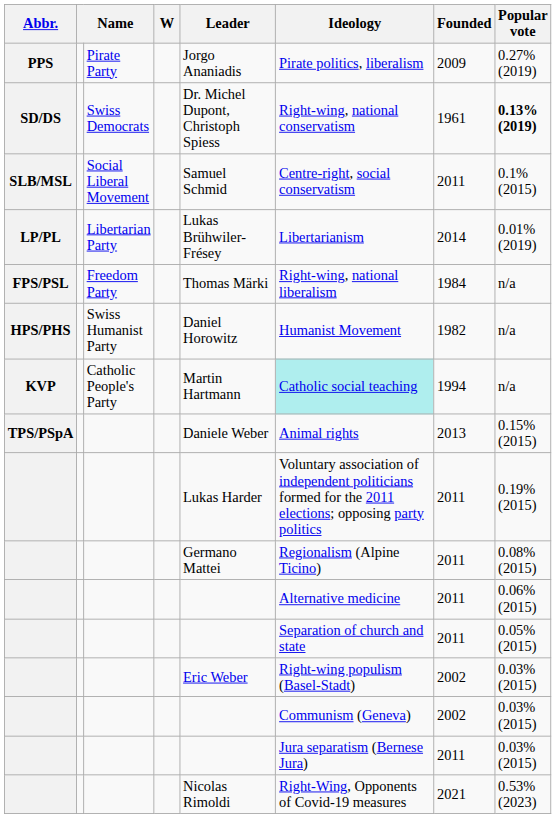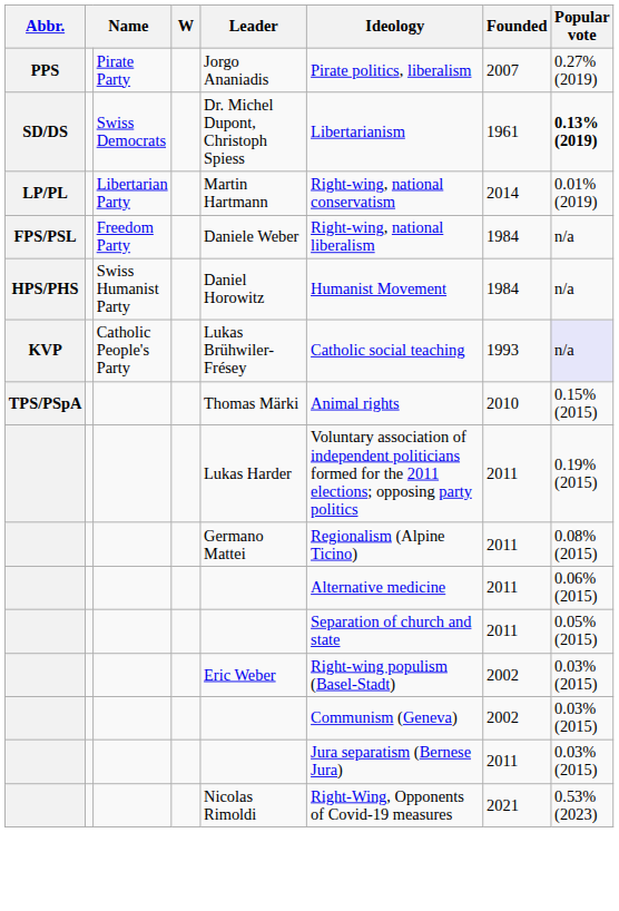PPS | Founded: 2009 -> 2007
SD/DS | Ideology: Right-wing, national conservatism -> Libertarianism
- row: SLB/MSL | Social Liberal Movement | Samuel Schmid | Centre-right, social conservatism | 2011 | 0.1% (2015)
LP/PL | Leader: Lukas Brühwiler-Frésey -> Martin Hartmann
LP/PL | Ideology: Libertarianism -> Right-wing, national conservatism
FPS/PSL | Leader: Thomas Märki -> Daniele Weber
HPS/PHS | Founded: 1982 -> 1984
KVP | Leader: Martin Hartmann -> Lukas Brühwiler-Frésey
KVP | Ideology: paleturquoise background -> no background
KVP | Founded: 1994 -> 1993
KVP | Popular vote: no background -> lavender background
TPS/PSpA | Leader: Daniele Weber -> Thomas Märki
TPS/PSpA | Founded: 2013 -> 2010
